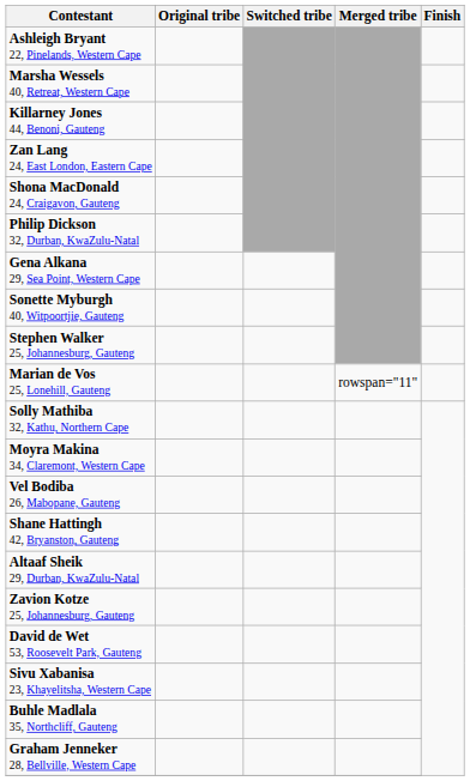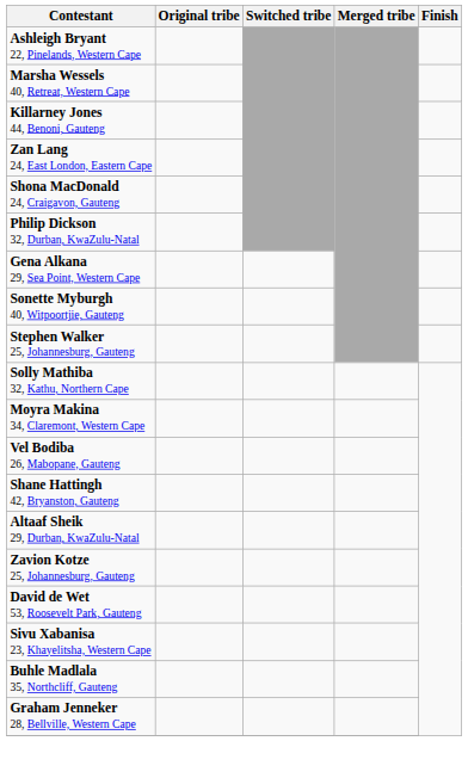- row: Marian de Vos 25, Lonehill, Gauteng | rowspan="11"
